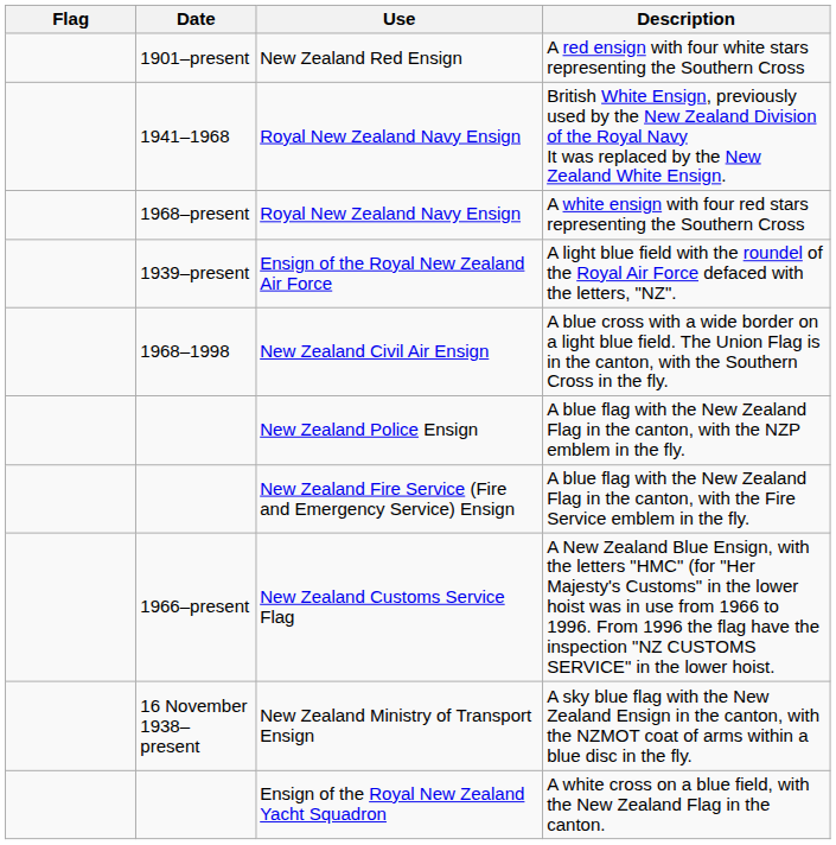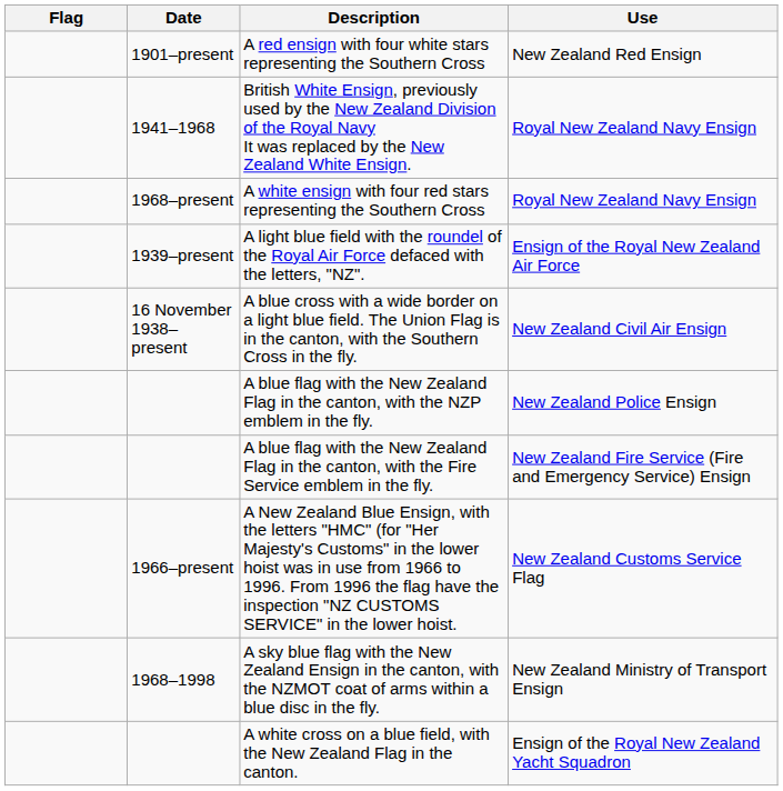columns swapped: Use <-> Description
row 6 | Date: 1968–1998 -> 16 November 1938– present
row 10 | Date: 16 November 1938– present -> 1968–1998
